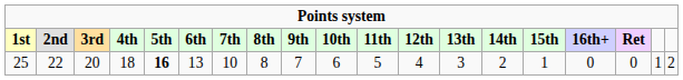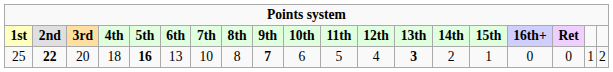25 | 2nd: normal -> bold
25 | 9th: normal -> bold
25 | 13th: normal -> bold
